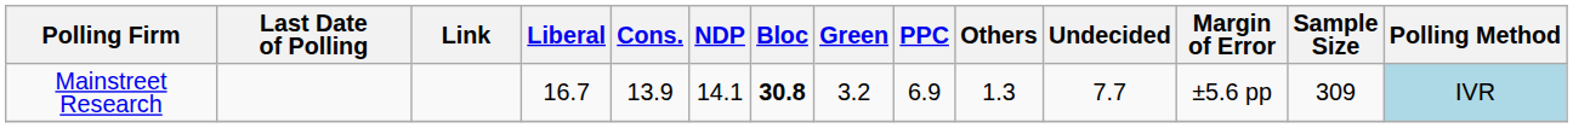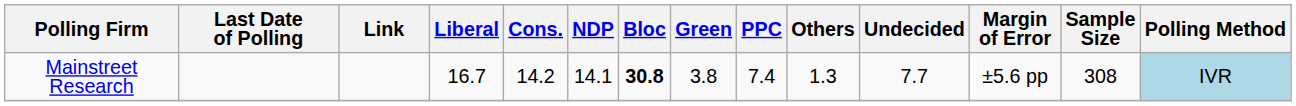Mainstreet Research | Cons.: 13.9 -> 14.2
Mainstreet Research | Green: 3.2 -> 3.8
Mainstreet Research | PPC: 6.9 -> 7.4
Mainstreet Research | Sample Size: 309 -> 308
